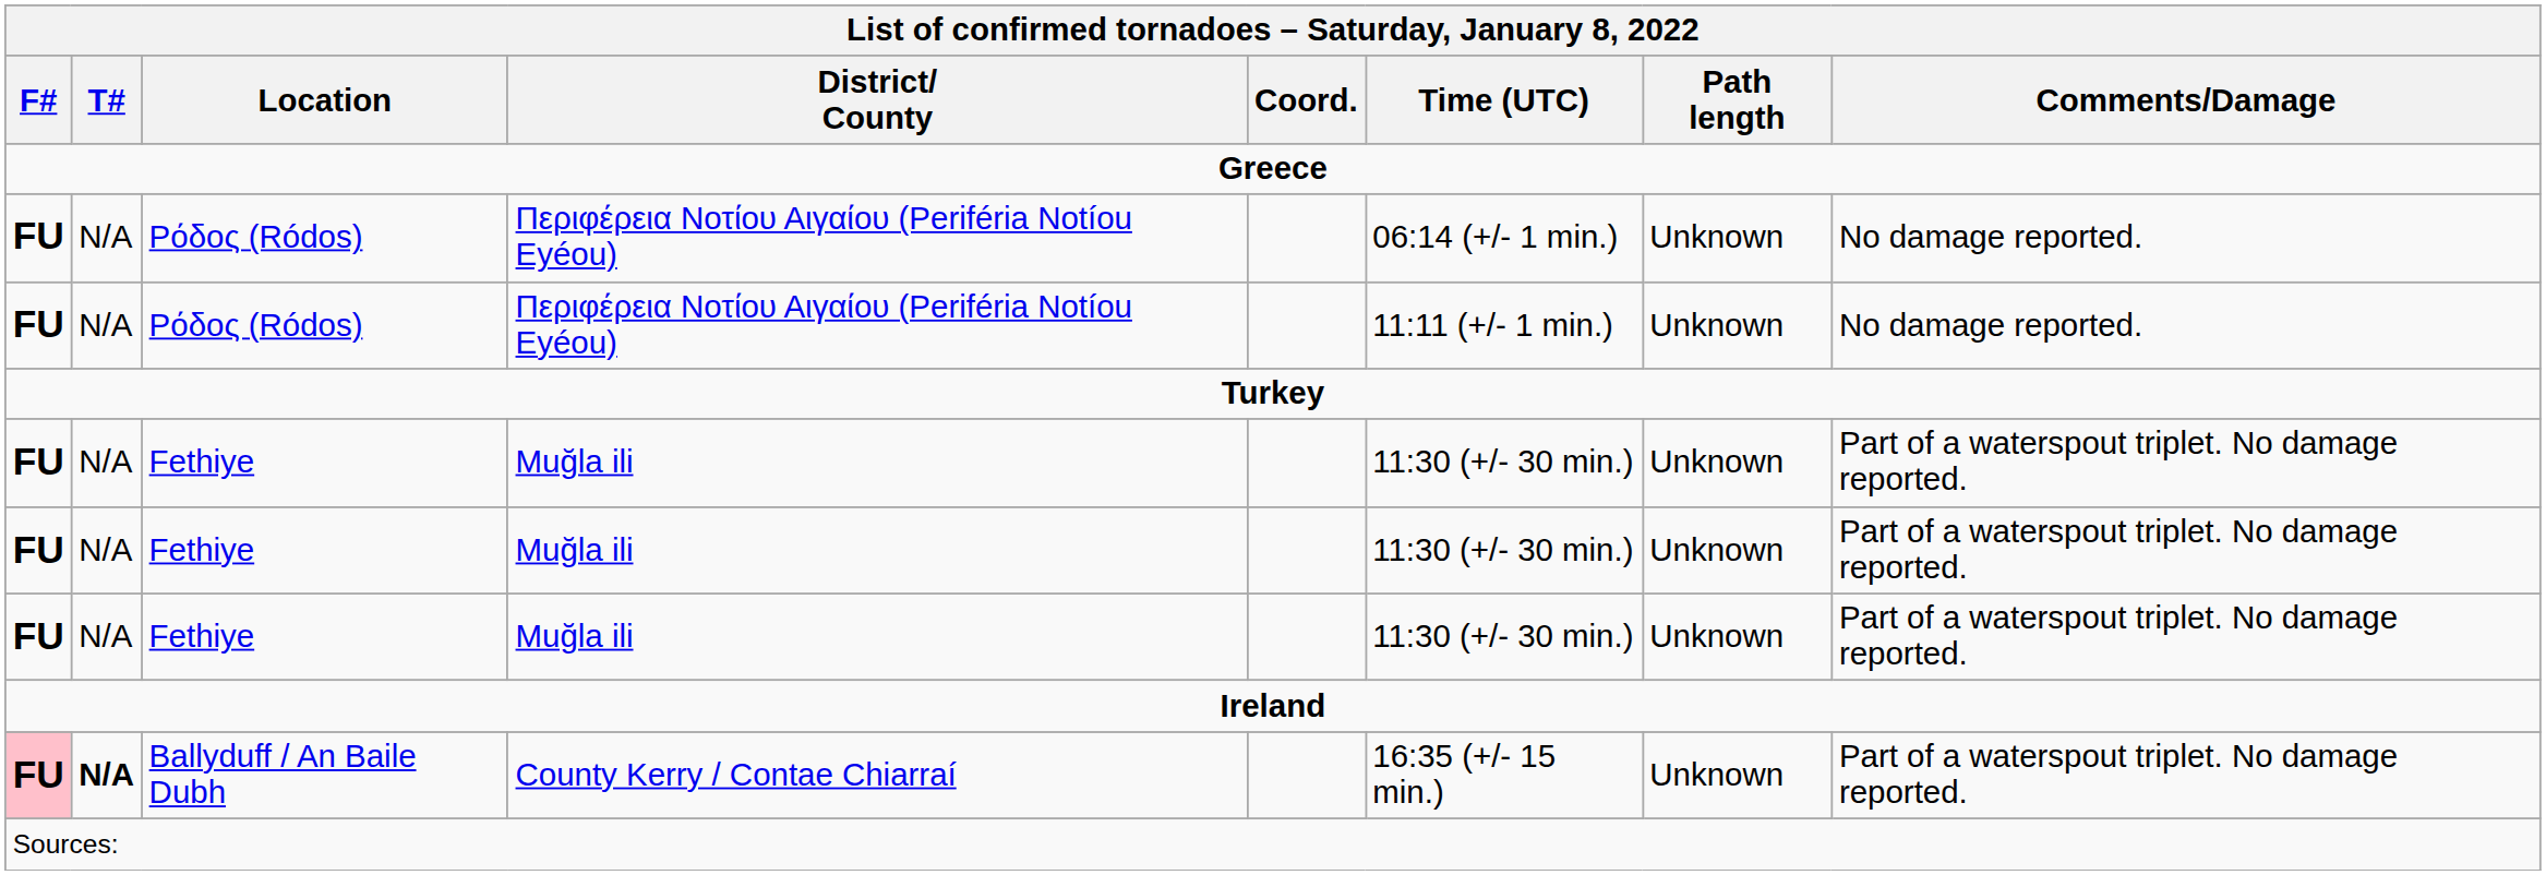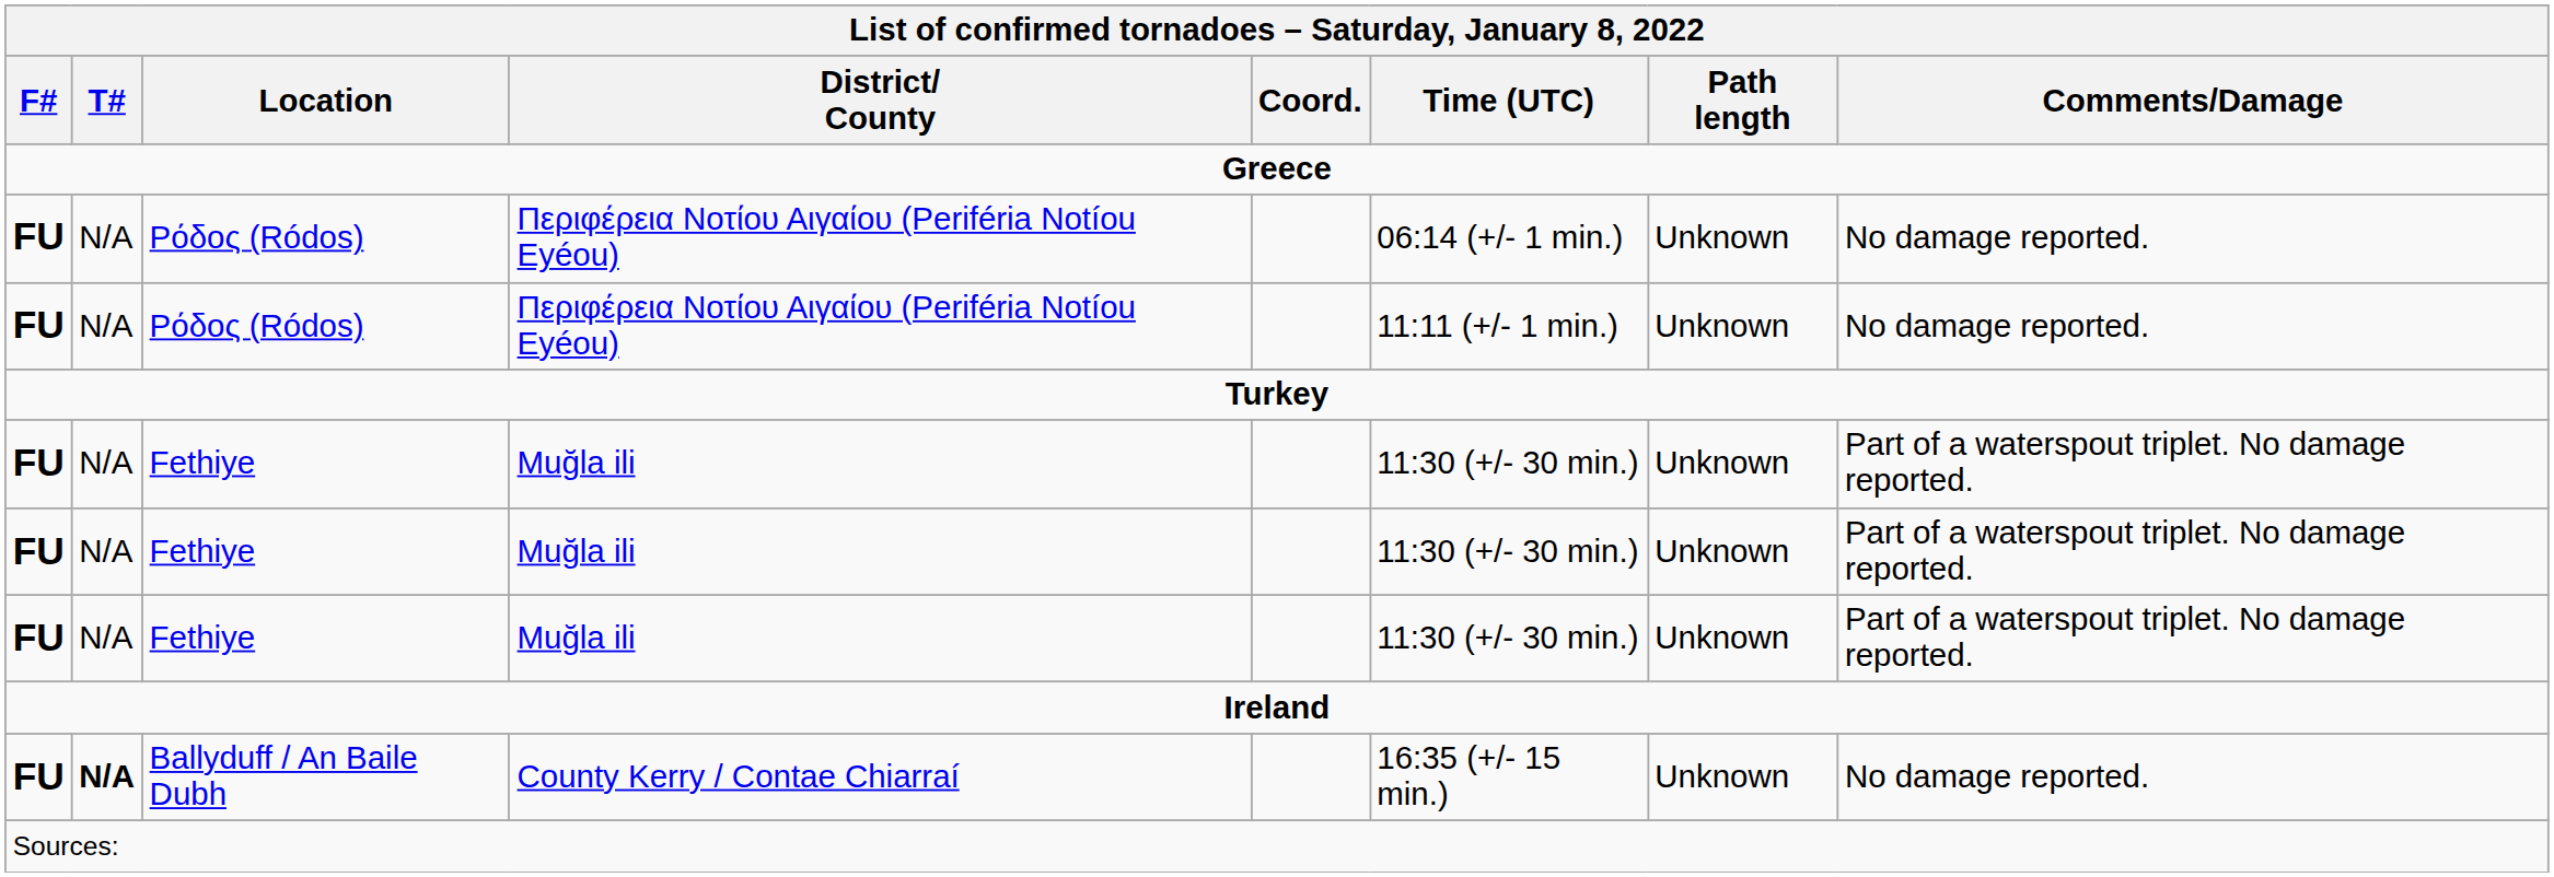Ballyduff / An Baile Dubh | F#: pink background -> no background
Ballyduff / An Baile Dubh | Comments/Damage: Part of a waterspout triplet. No damage reported. -> No damage reported.
